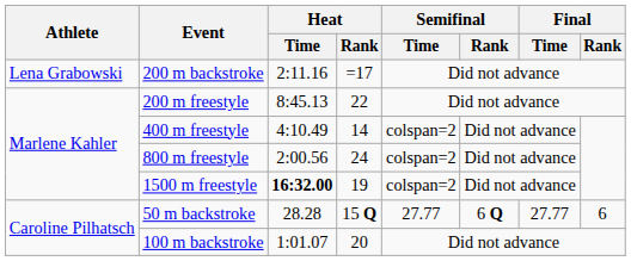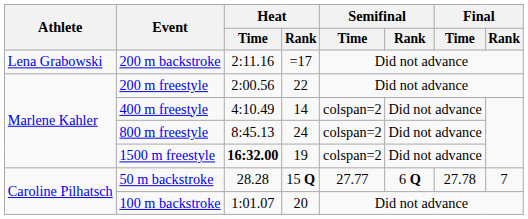200 m freestyle | Heat / Time: 8:45.13 -> 2:00.56
800 m freestyle | Heat / Time: 2:00.56 -> 8:45.13
50 m backstroke | Final / Time: 27.77 -> 27.78
50 m backstroke | Final / Rank: 6 -> 7
